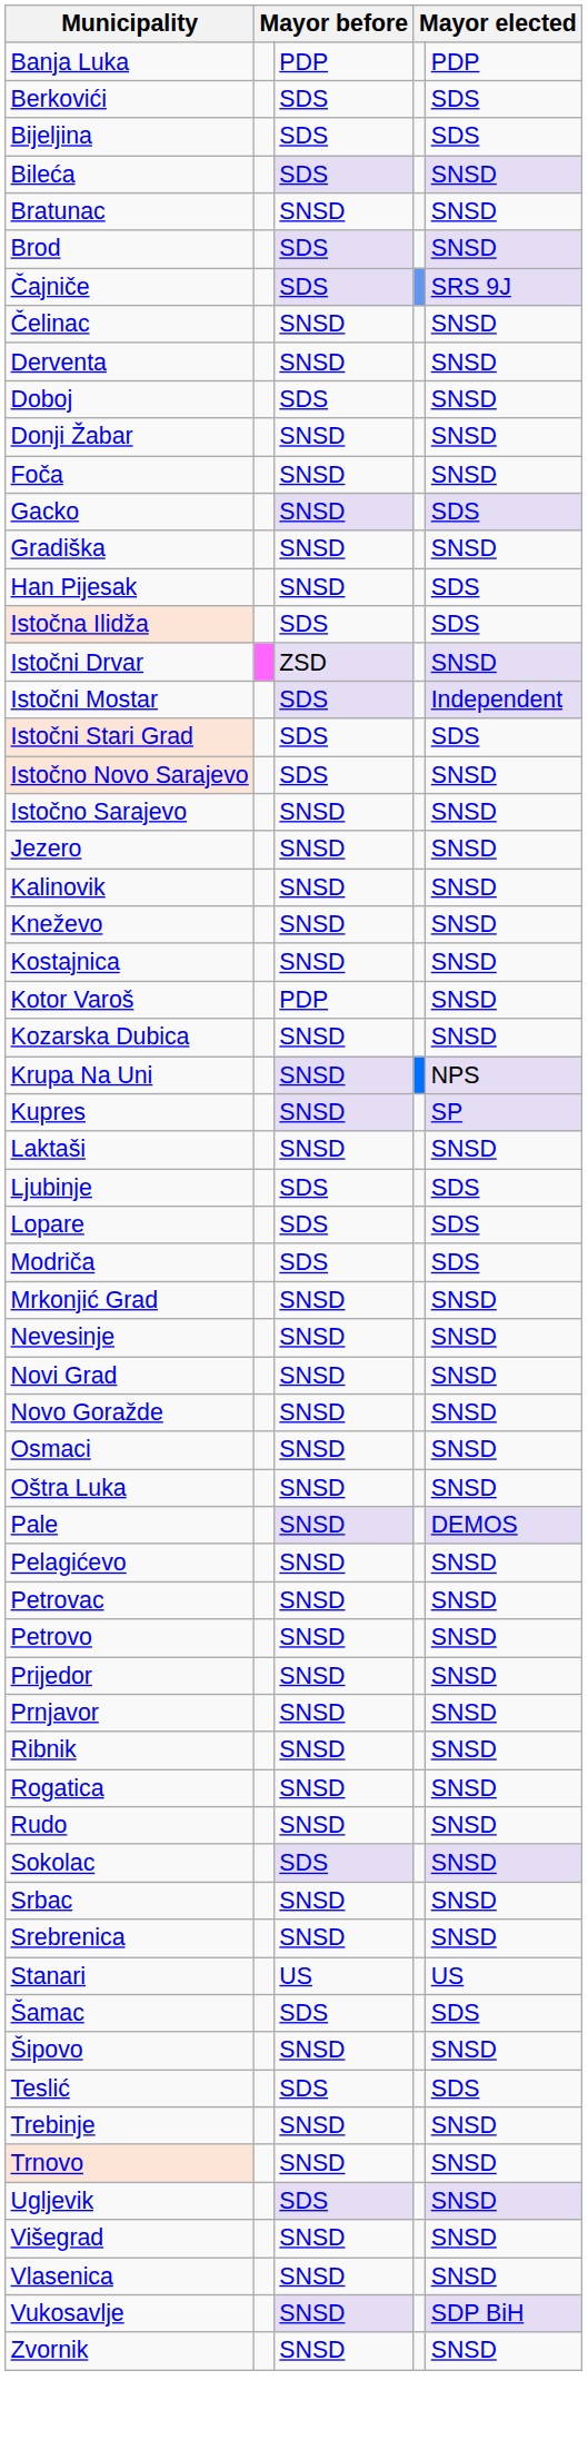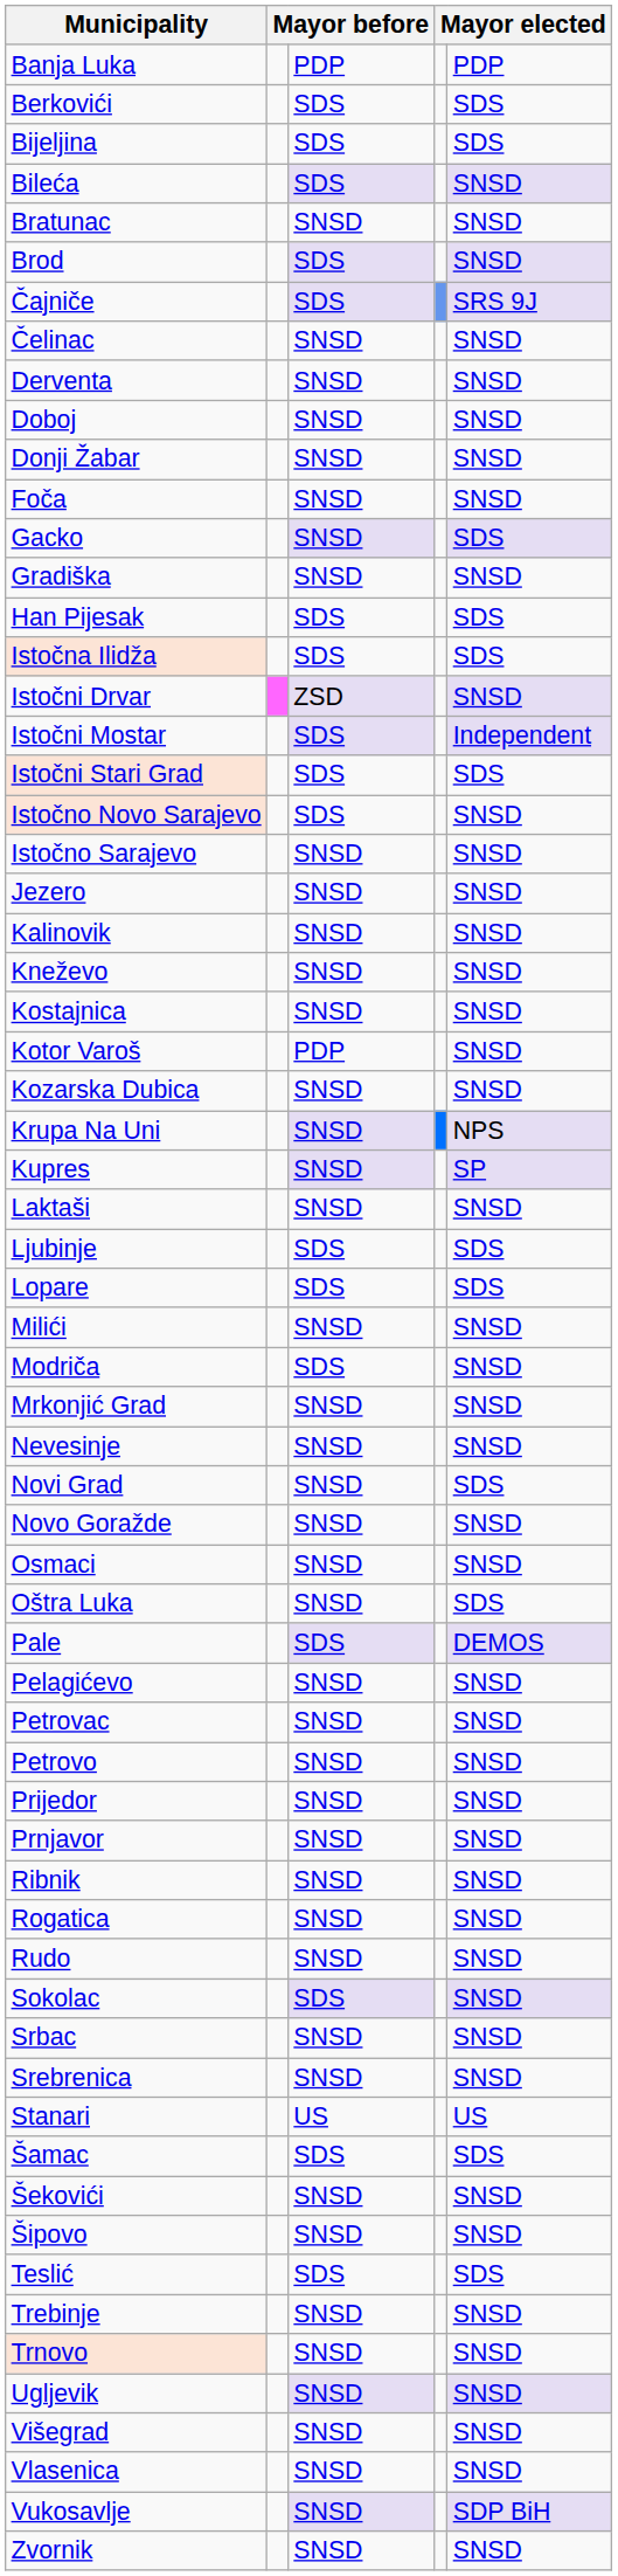Doboj | column 3: SDS -> SNSD
Han Pijesak | column 3: SNSD -> SDS
+ row: Milići | SNSD | SNSD
Modriča | column 5: SDS -> SNSD
Novi Grad | column 5: SNSD -> SDS
Oštra Luka | column 5: SNSD -> SDS
Pale | column 3: SNSD -> SDS
+ row: Šekovići | SNSD | SNSD
Ugljevik | column 3: SDS -> SNSD
